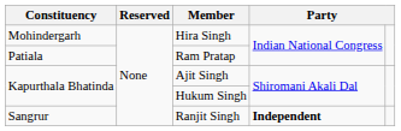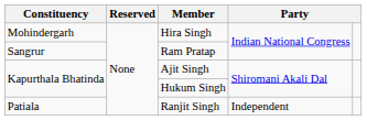Ram Pratap | Constituency: Patiala -> Sangrur
Ranjit Singh | Constituency: Sangrur -> Patiala
Ranjit Singh | column 4: bold -> normal
